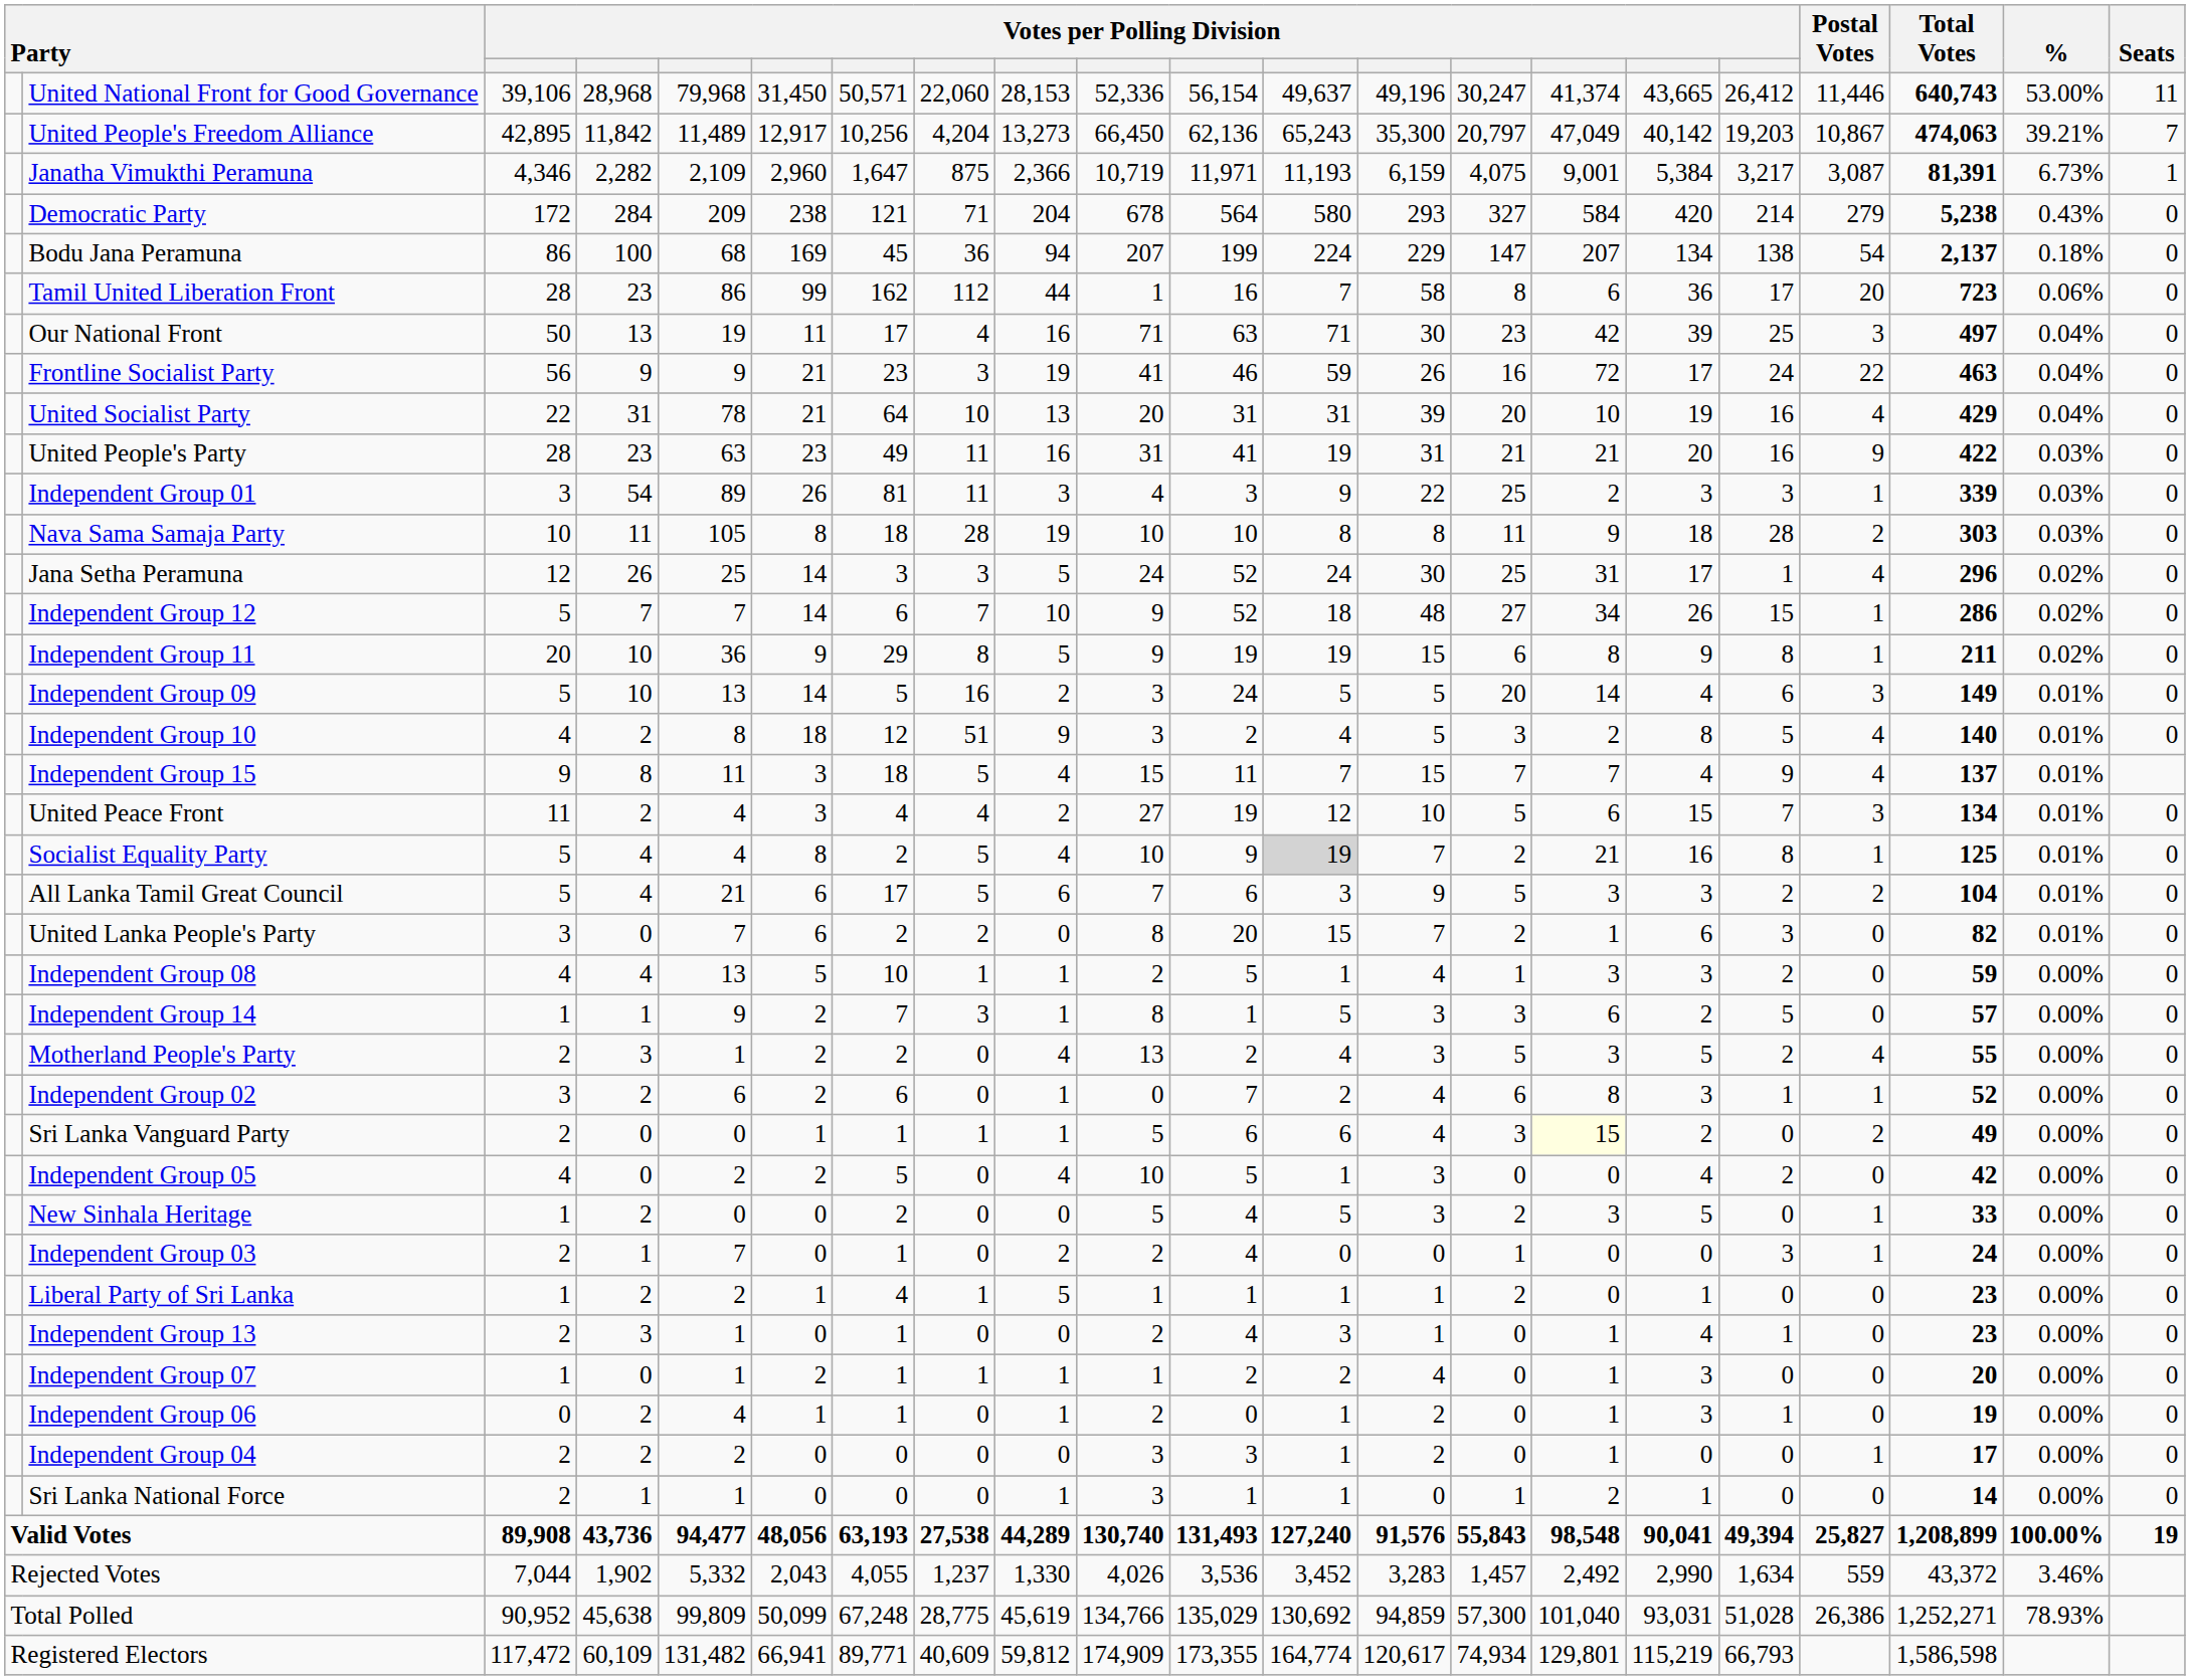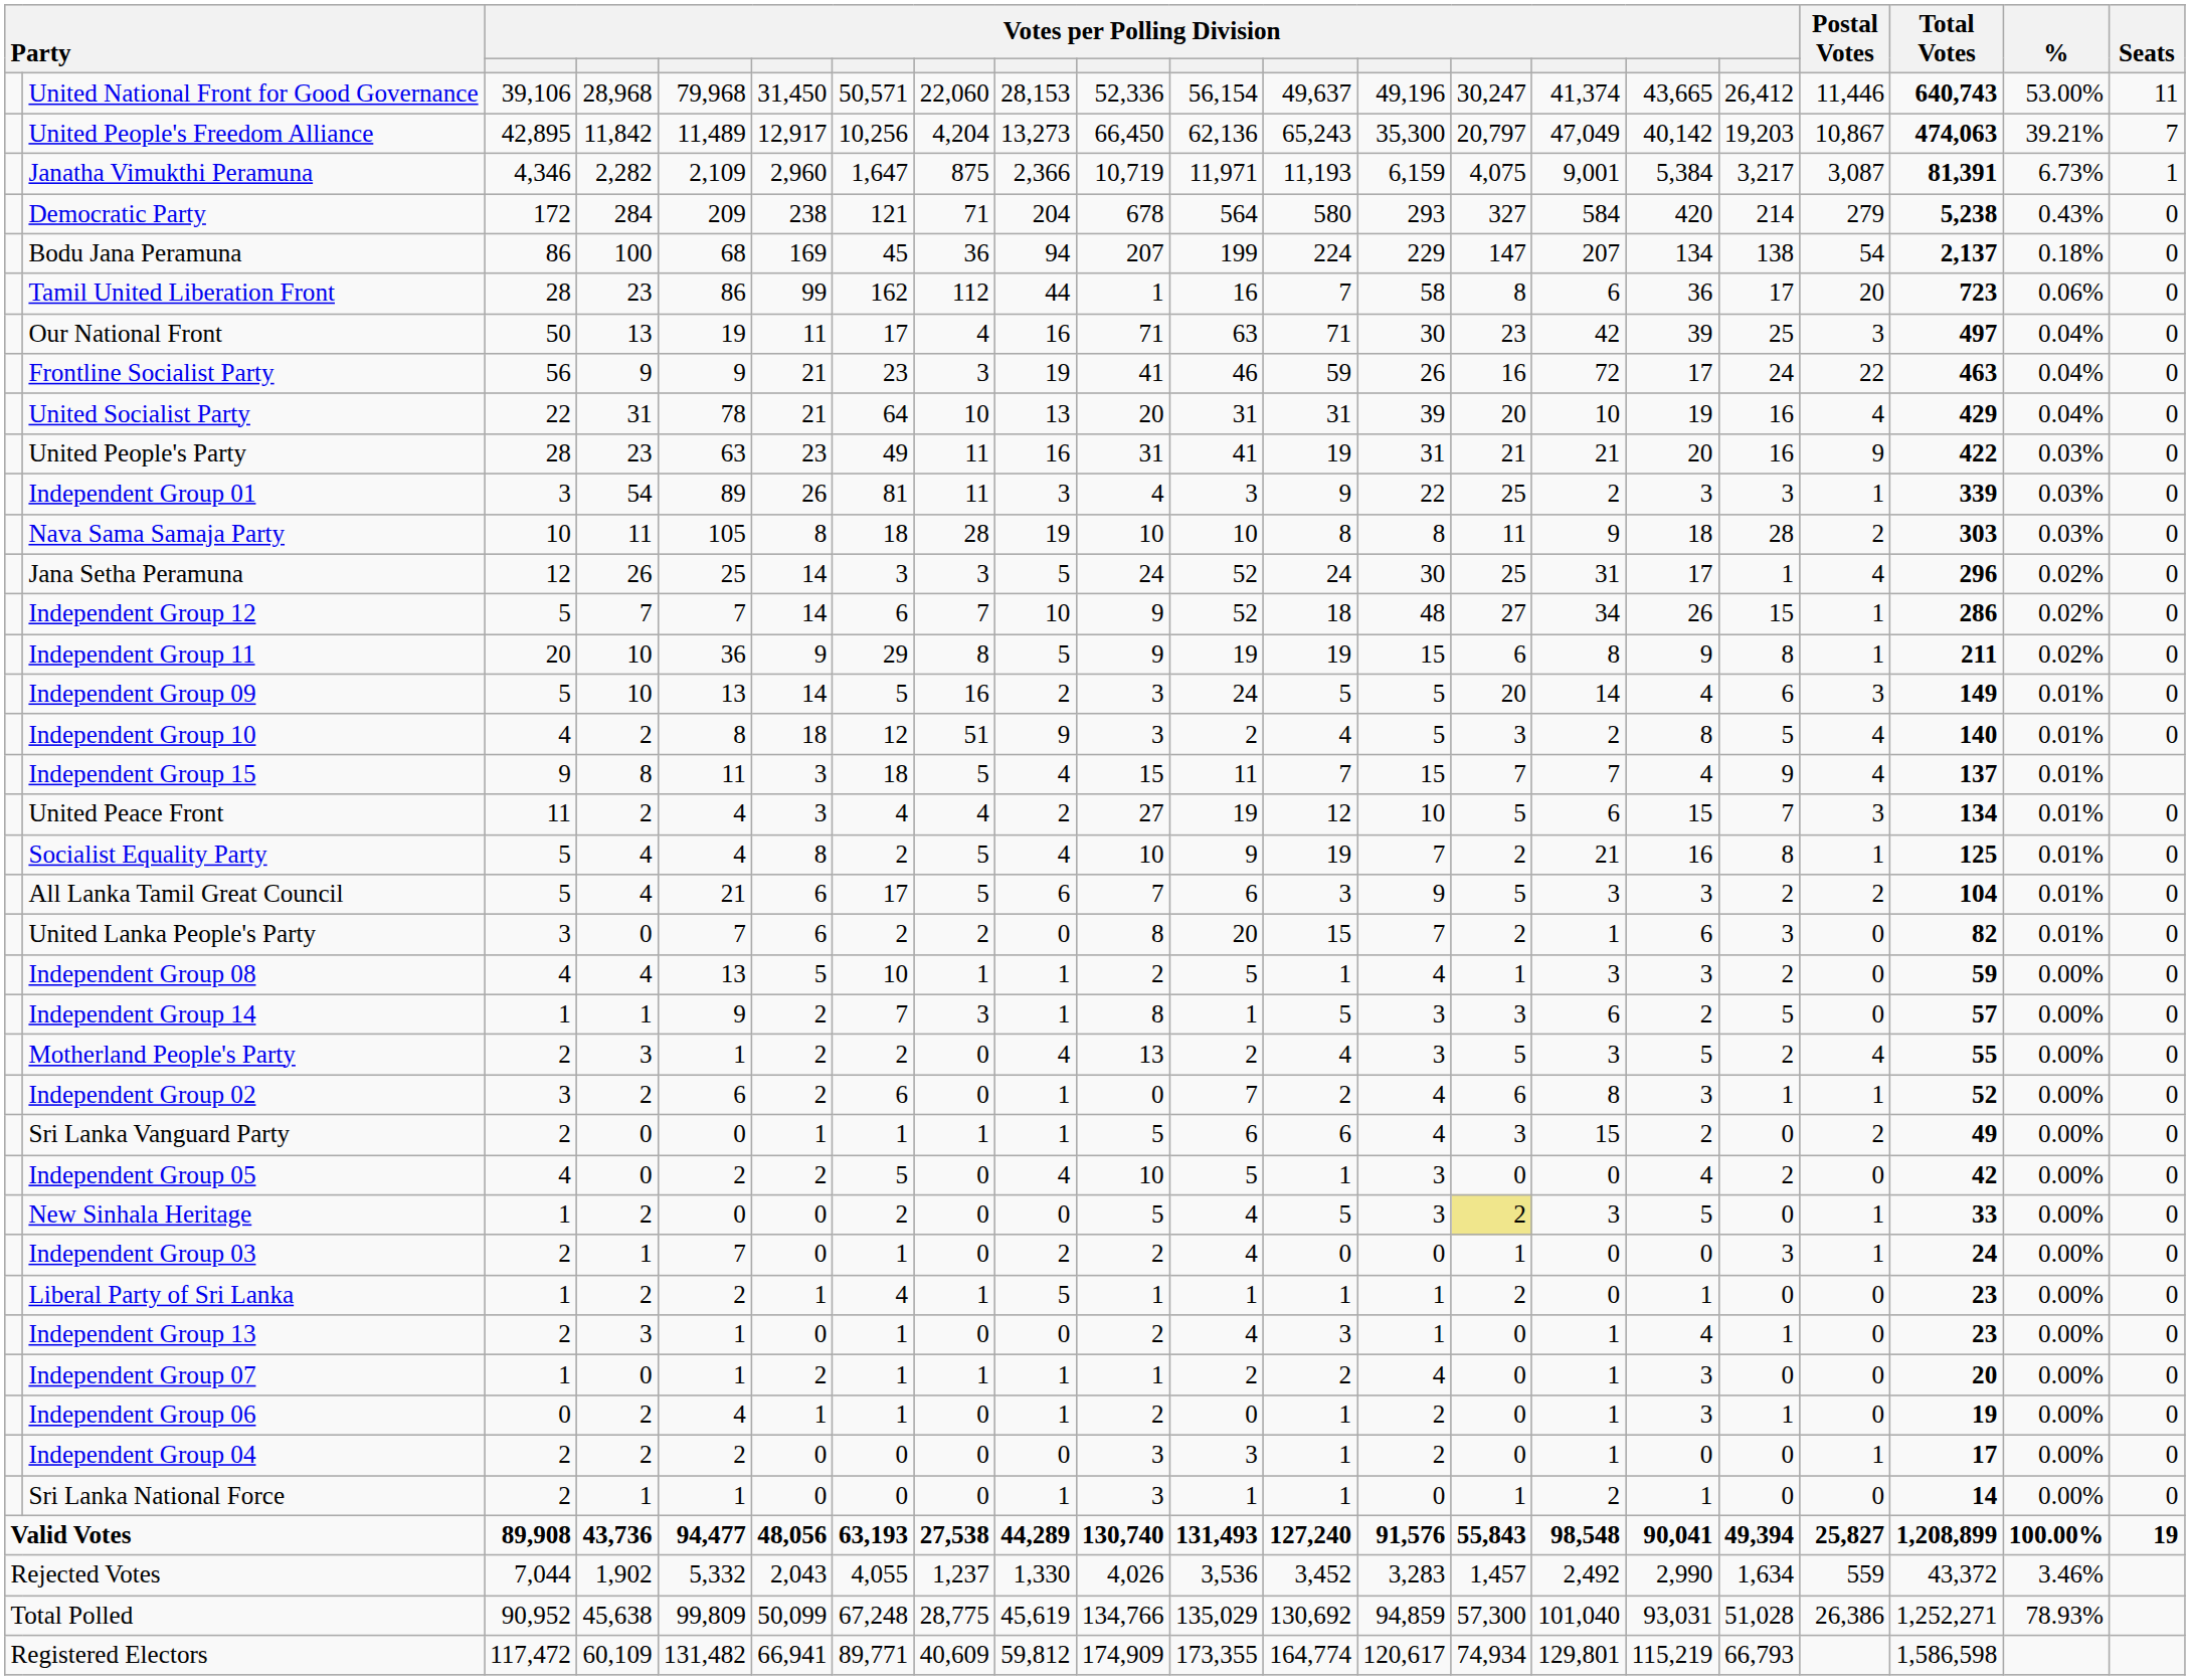Socialist Equality Party | column 12: lightgrey background -> no background
Sri Lanka Vanguard Party | column 15: lightyellow background -> no background
New Sinhala Heritage | column 14: no background -> khaki background
